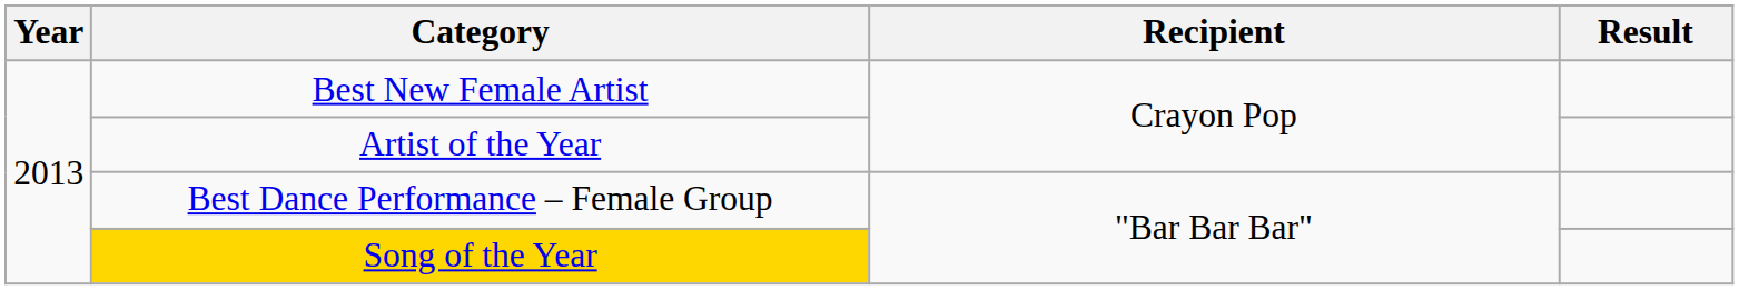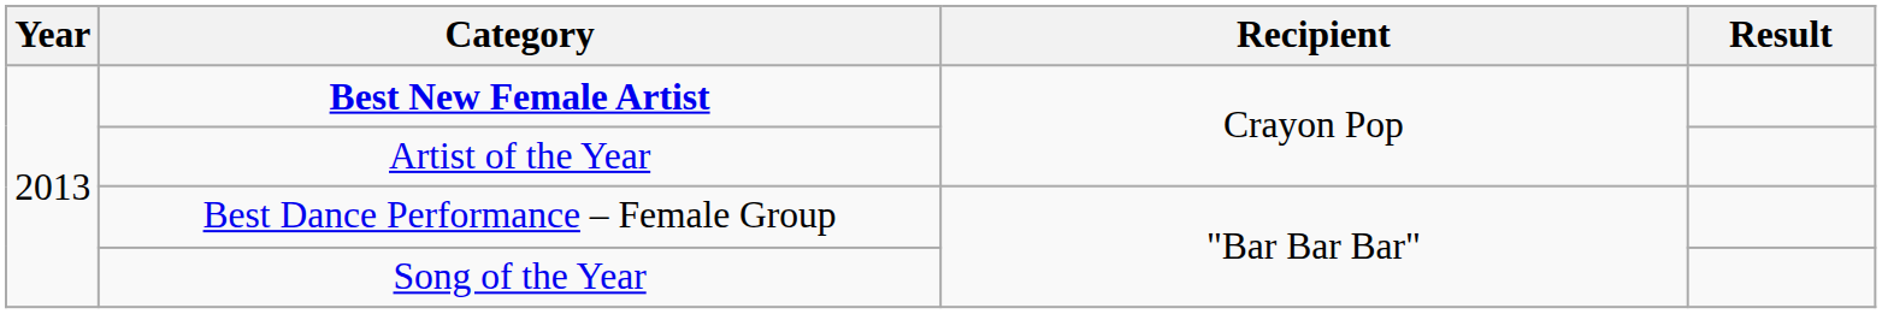Best New Female Artist | Category: normal -> bold
Song of the Year | Category: gold background -> no background
